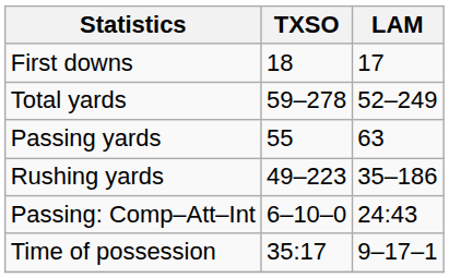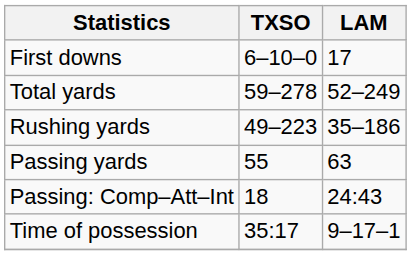First downs | TXSO: 18 -> 6–10–0
rows swapped: Rushing yards <-> Passing yards
Passing: Comp–Att–Int | TXSO: 6–10–0 -> 18
